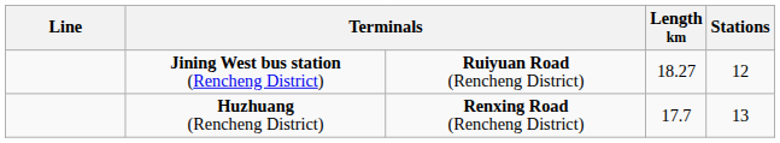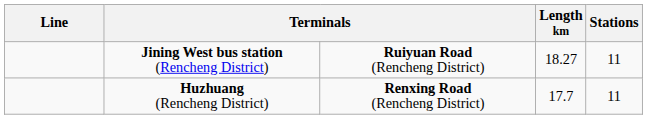Jining West bus station (Rencheng District) | Stations: 12 -> 11
Huzhuang (Rencheng District) | Stations: 13 -> 11
